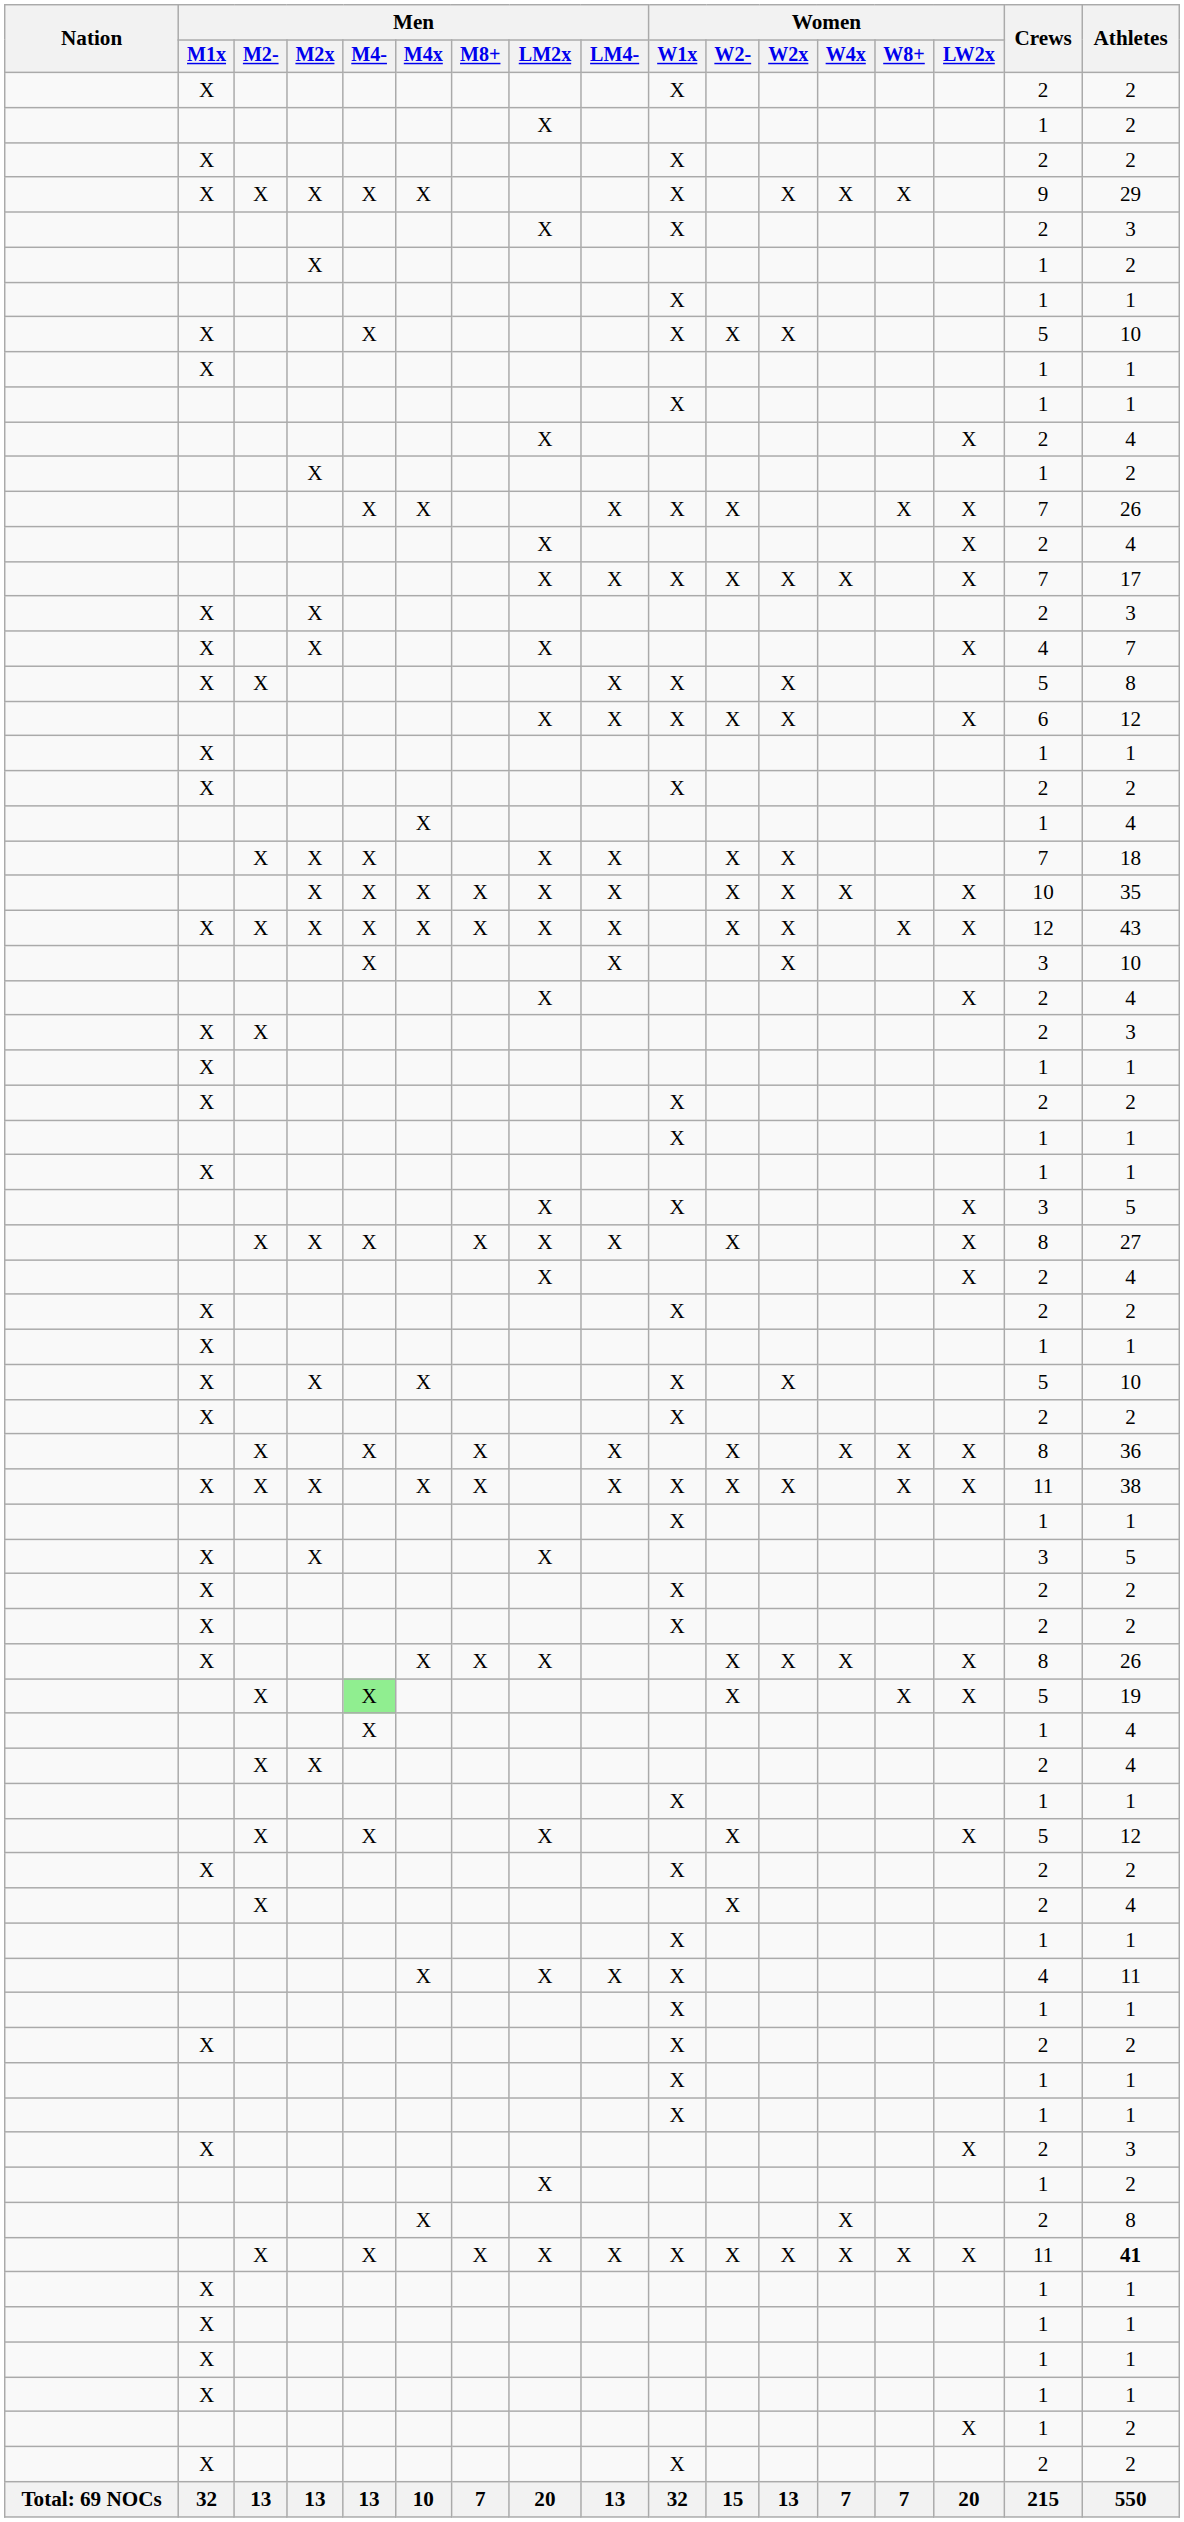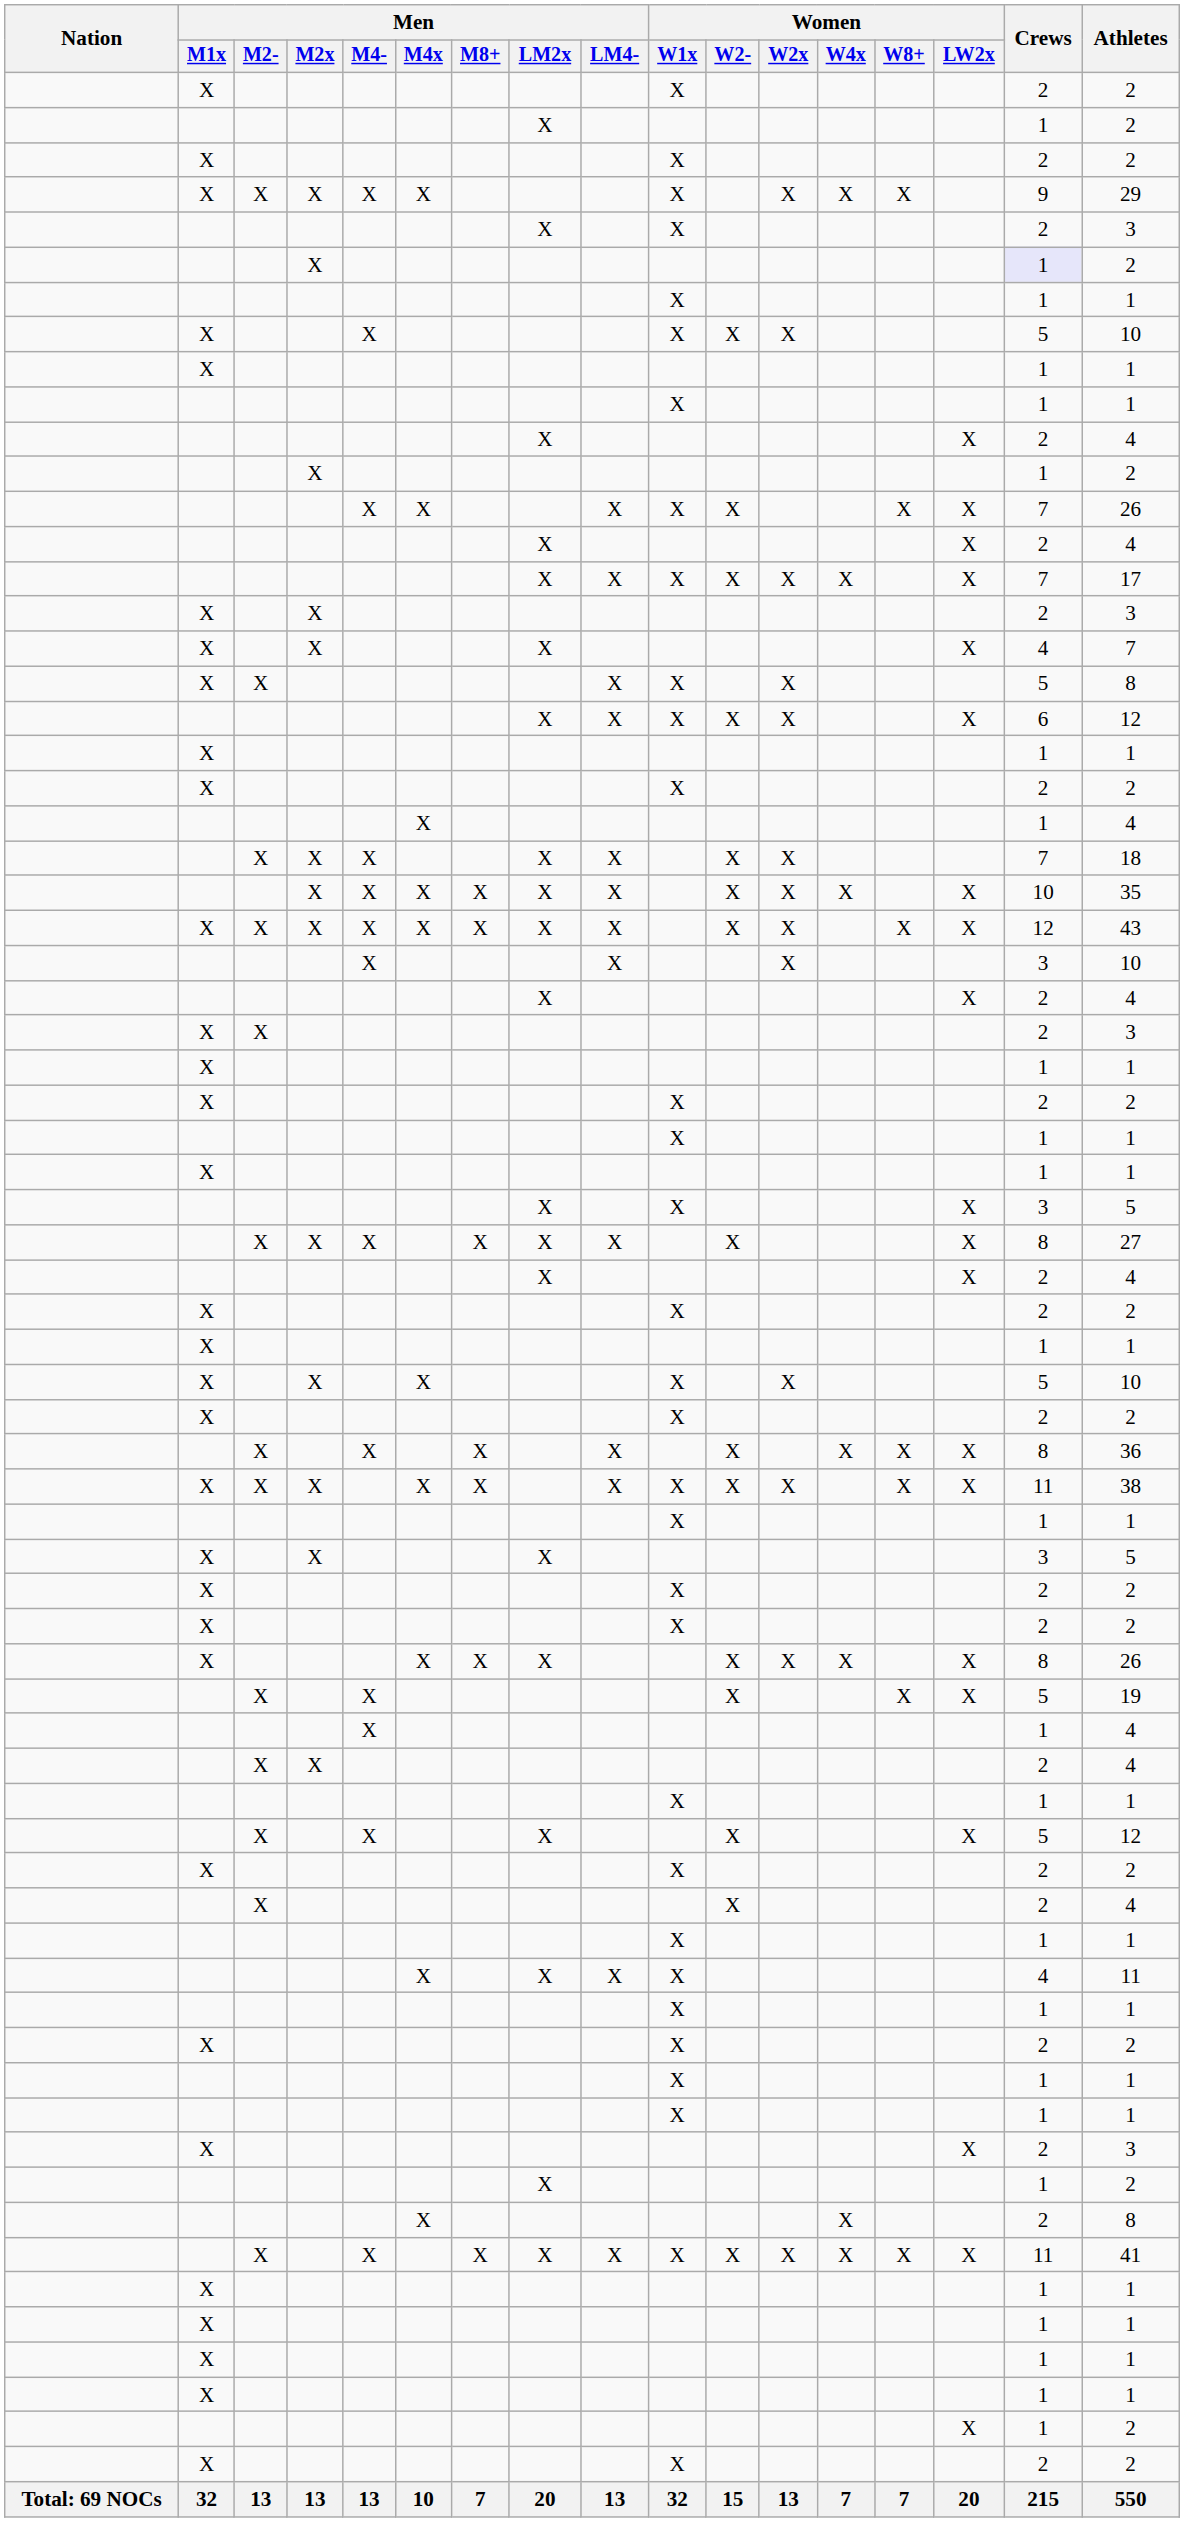row 8 | Crews: no background -> lavender background
row 49 | Men / M4-: lightgreen background -> no background
row 65 | Athletes: bold -> normal
